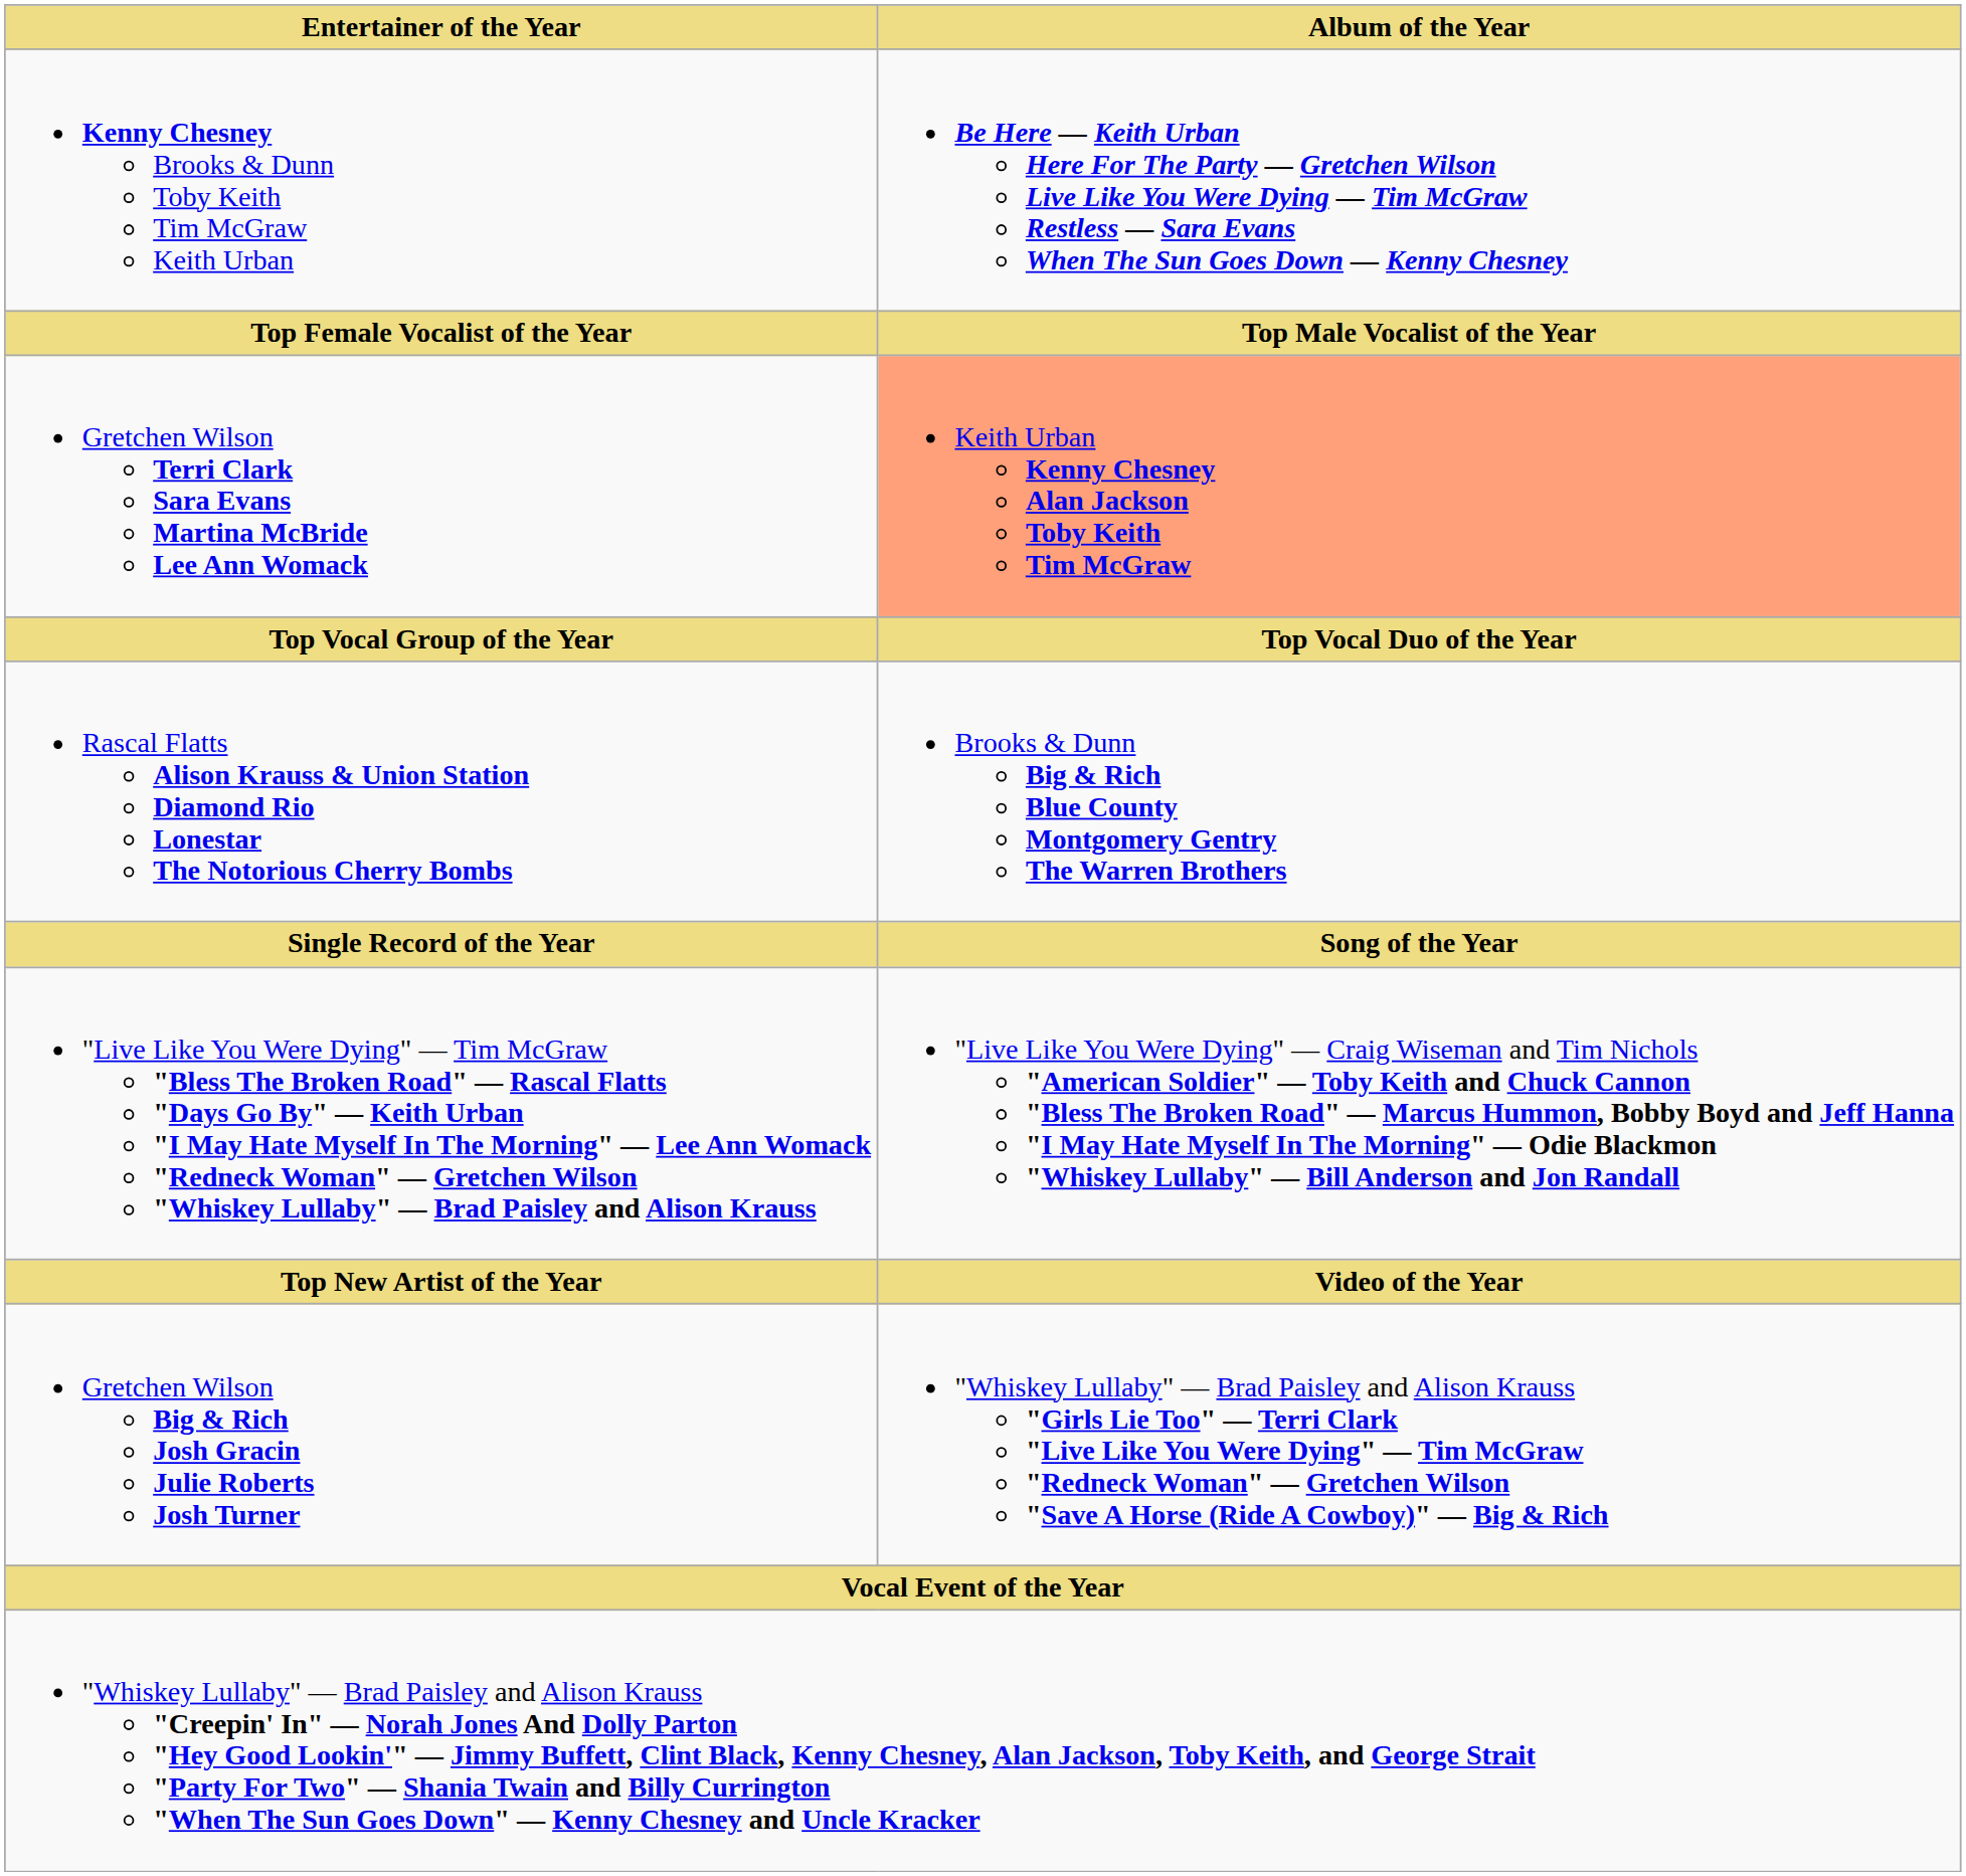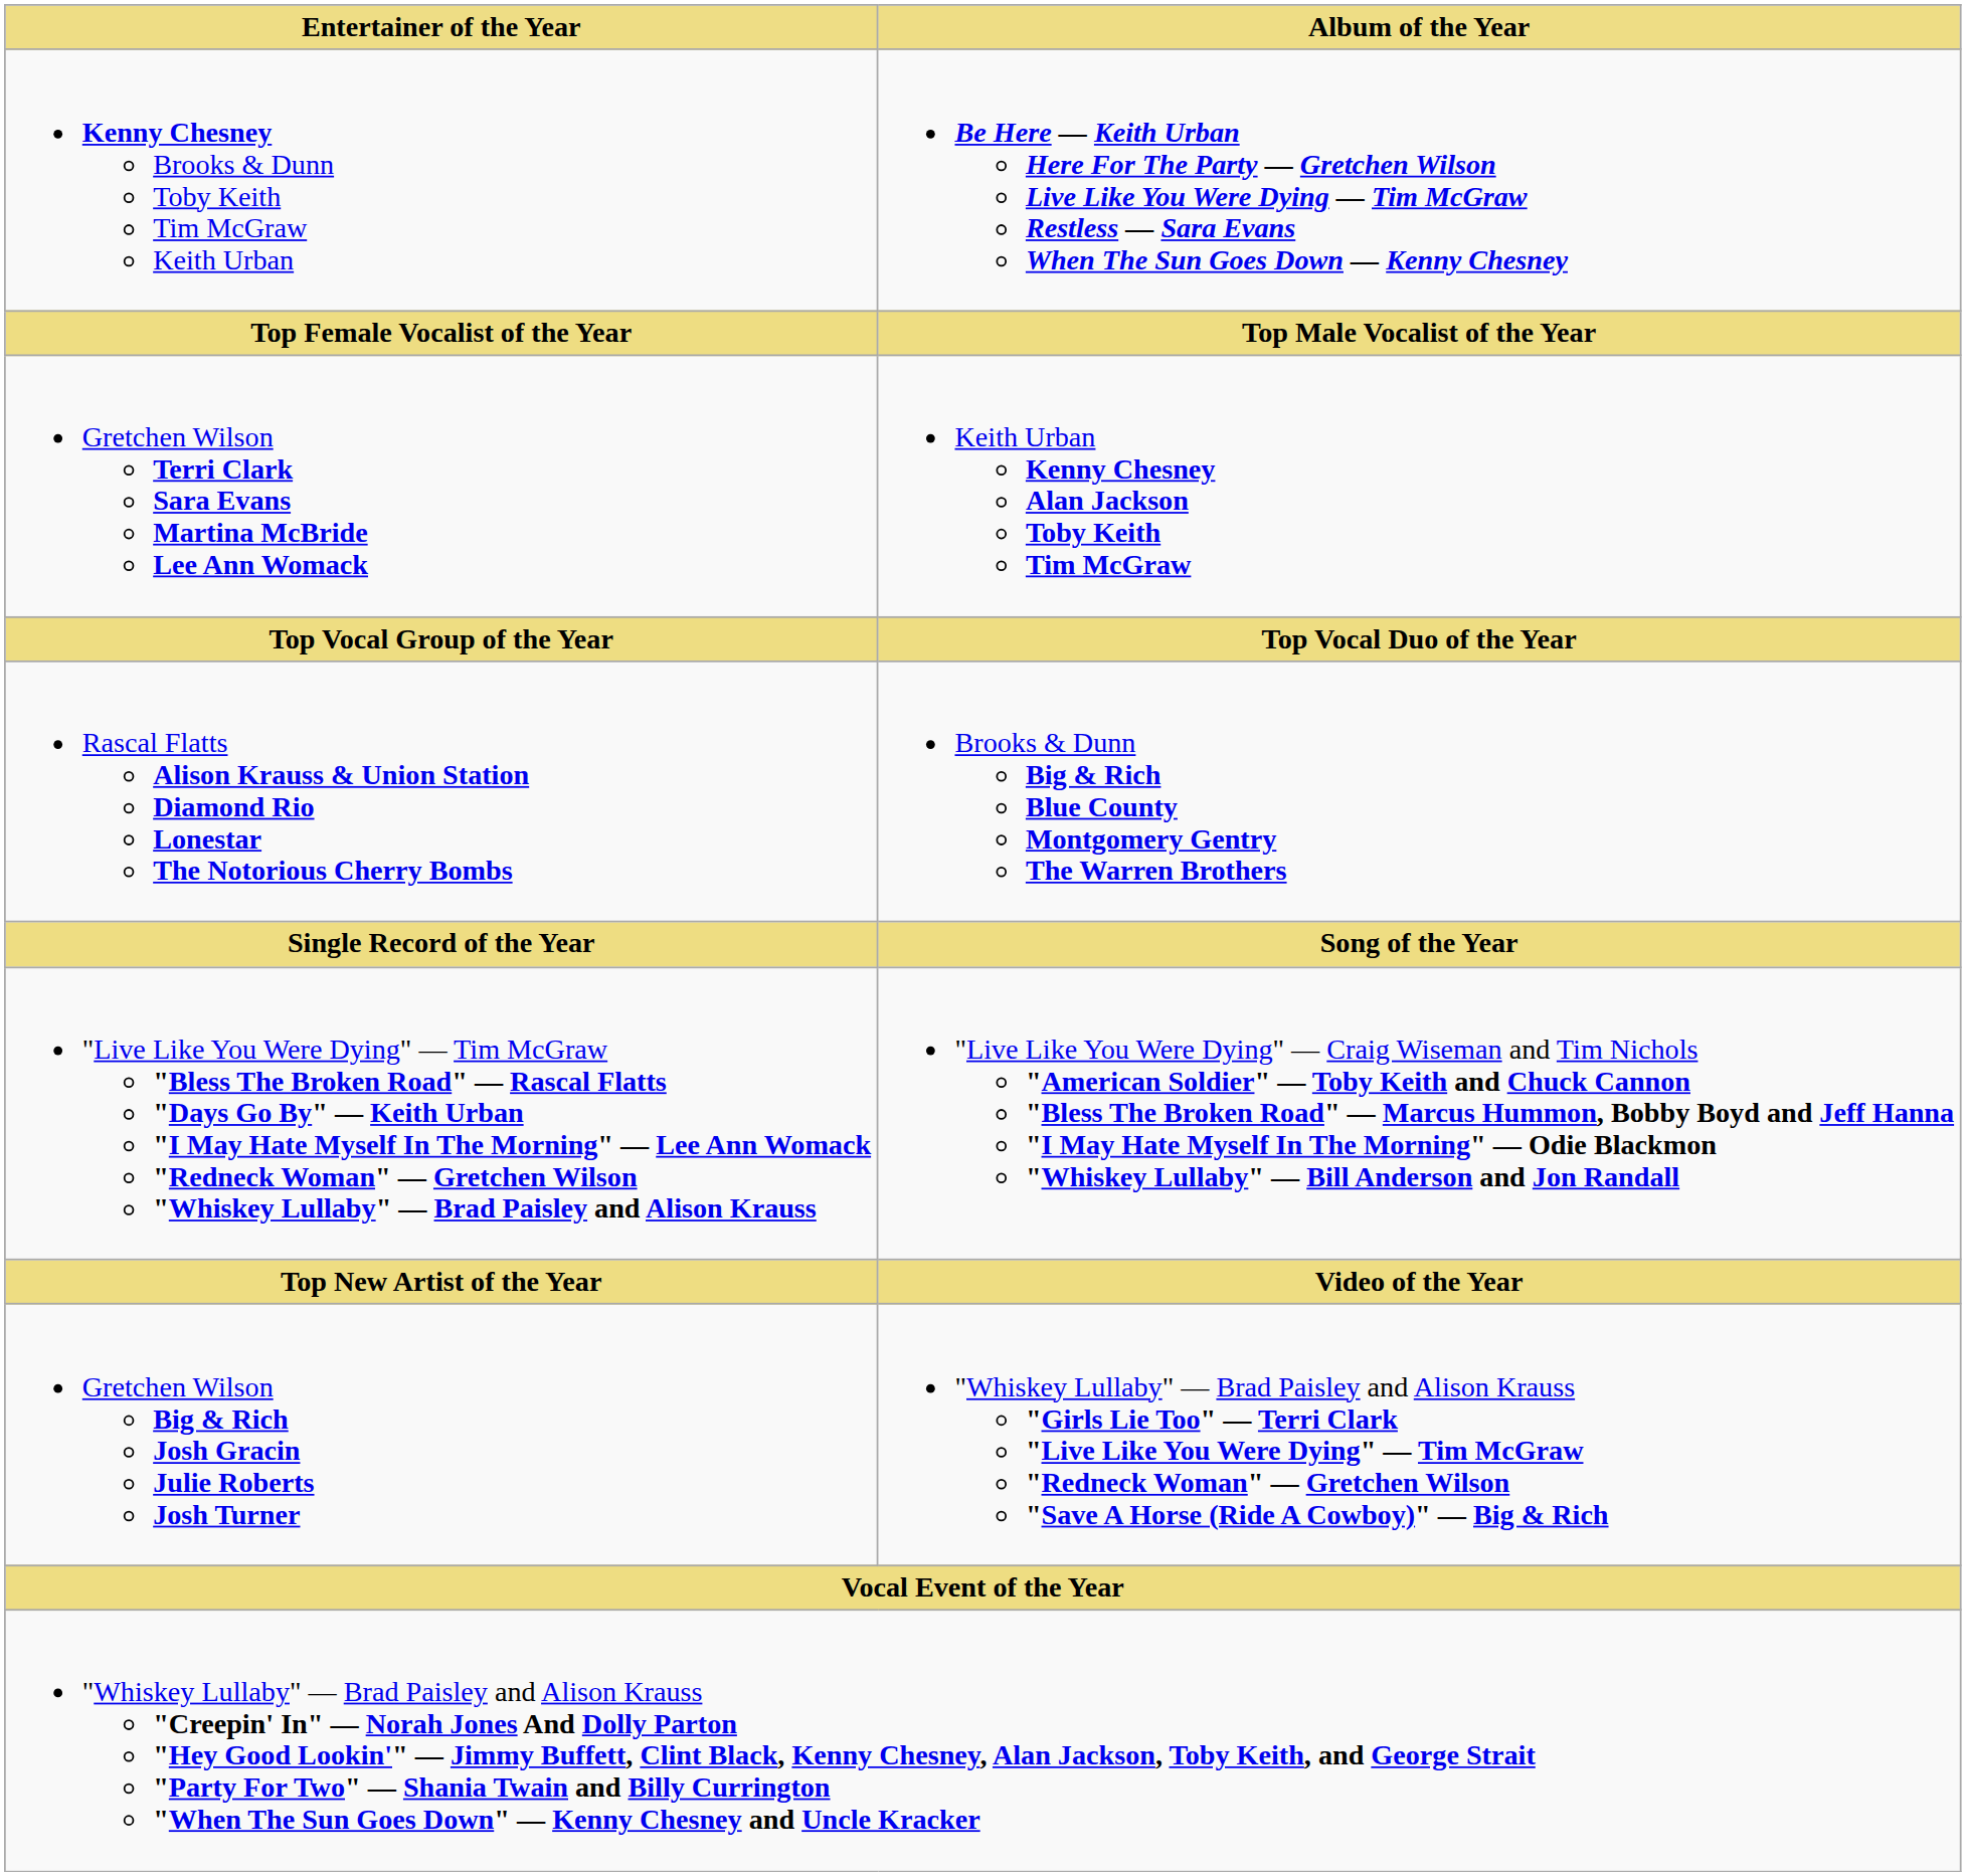row 4 | Album of the Year: lightsalmon background -> no background
